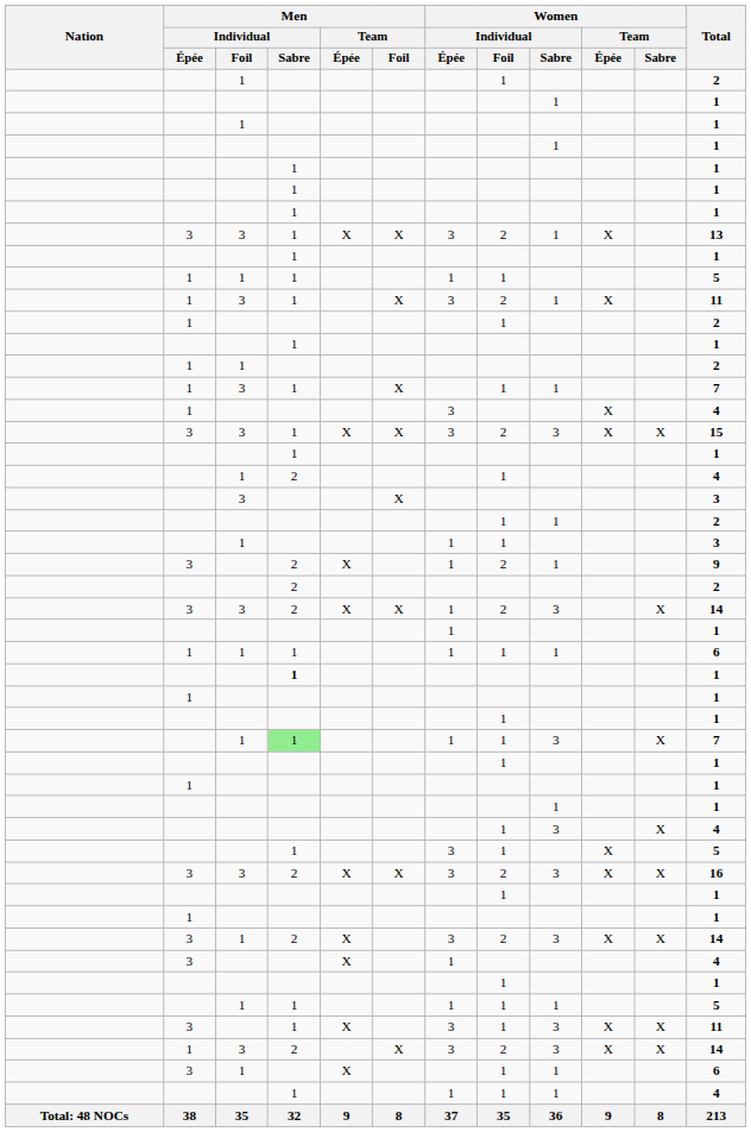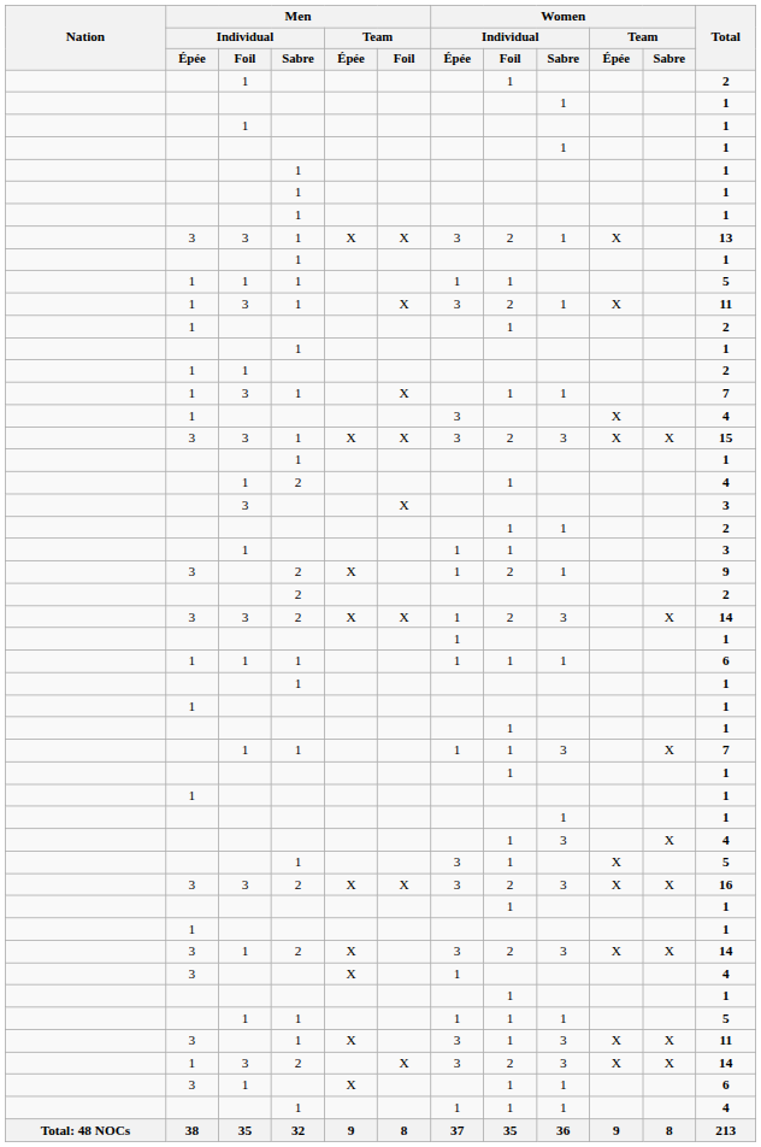row 31 | Men / Individual / Sabre: bold -> normal
row 34 | Men / Individual / Sabre: lightgreen background -> no background
